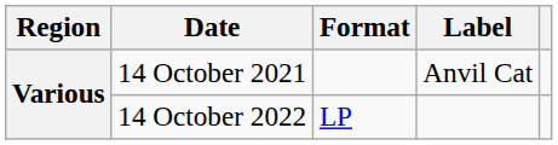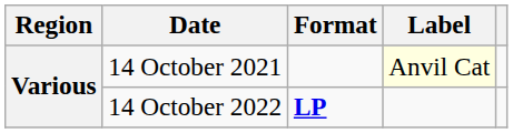14 October 2021 | Label: no background -> lightyellow background
14 October 2022 | Format: normal -> bold
